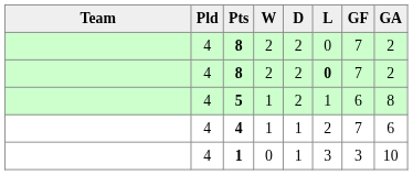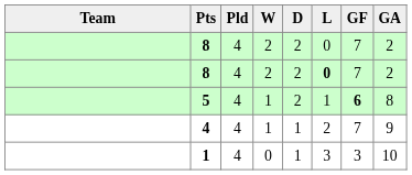columns swapped: Pts <-> Pld
row 4 | GF: normal -> bold
row 5 | GA: 6 -> 9
